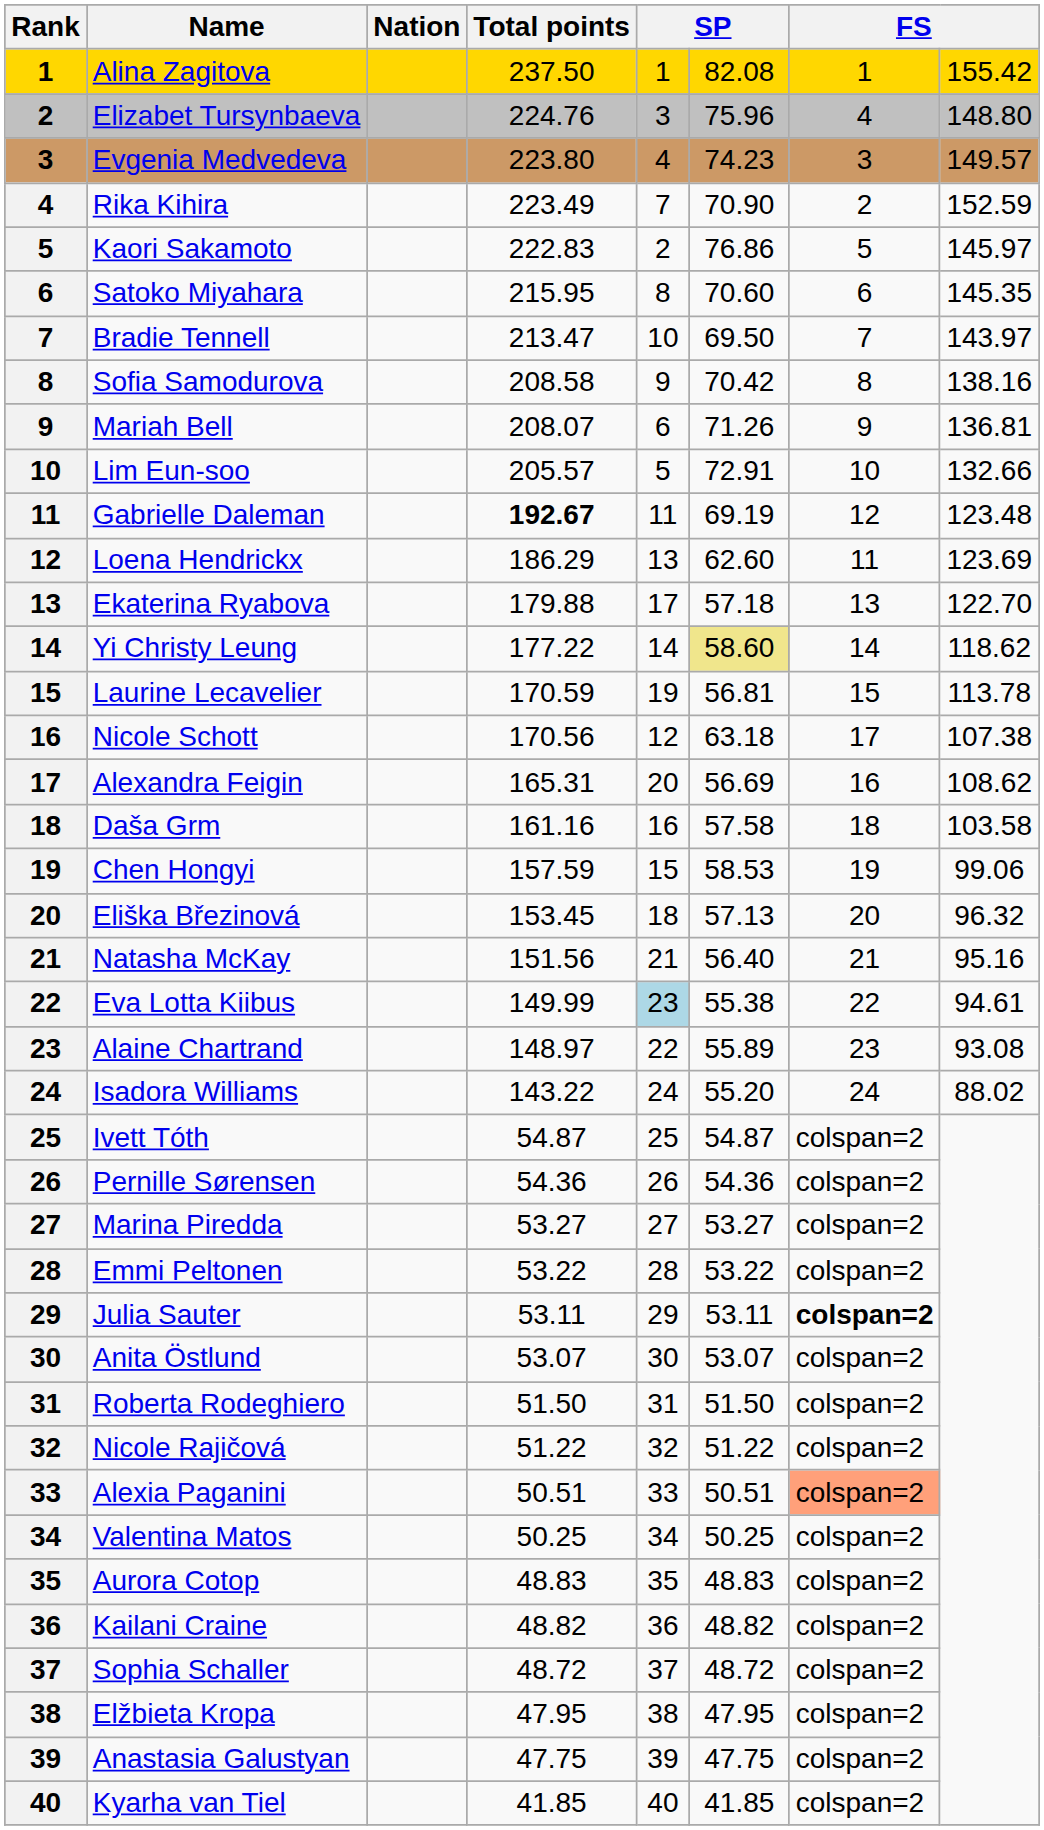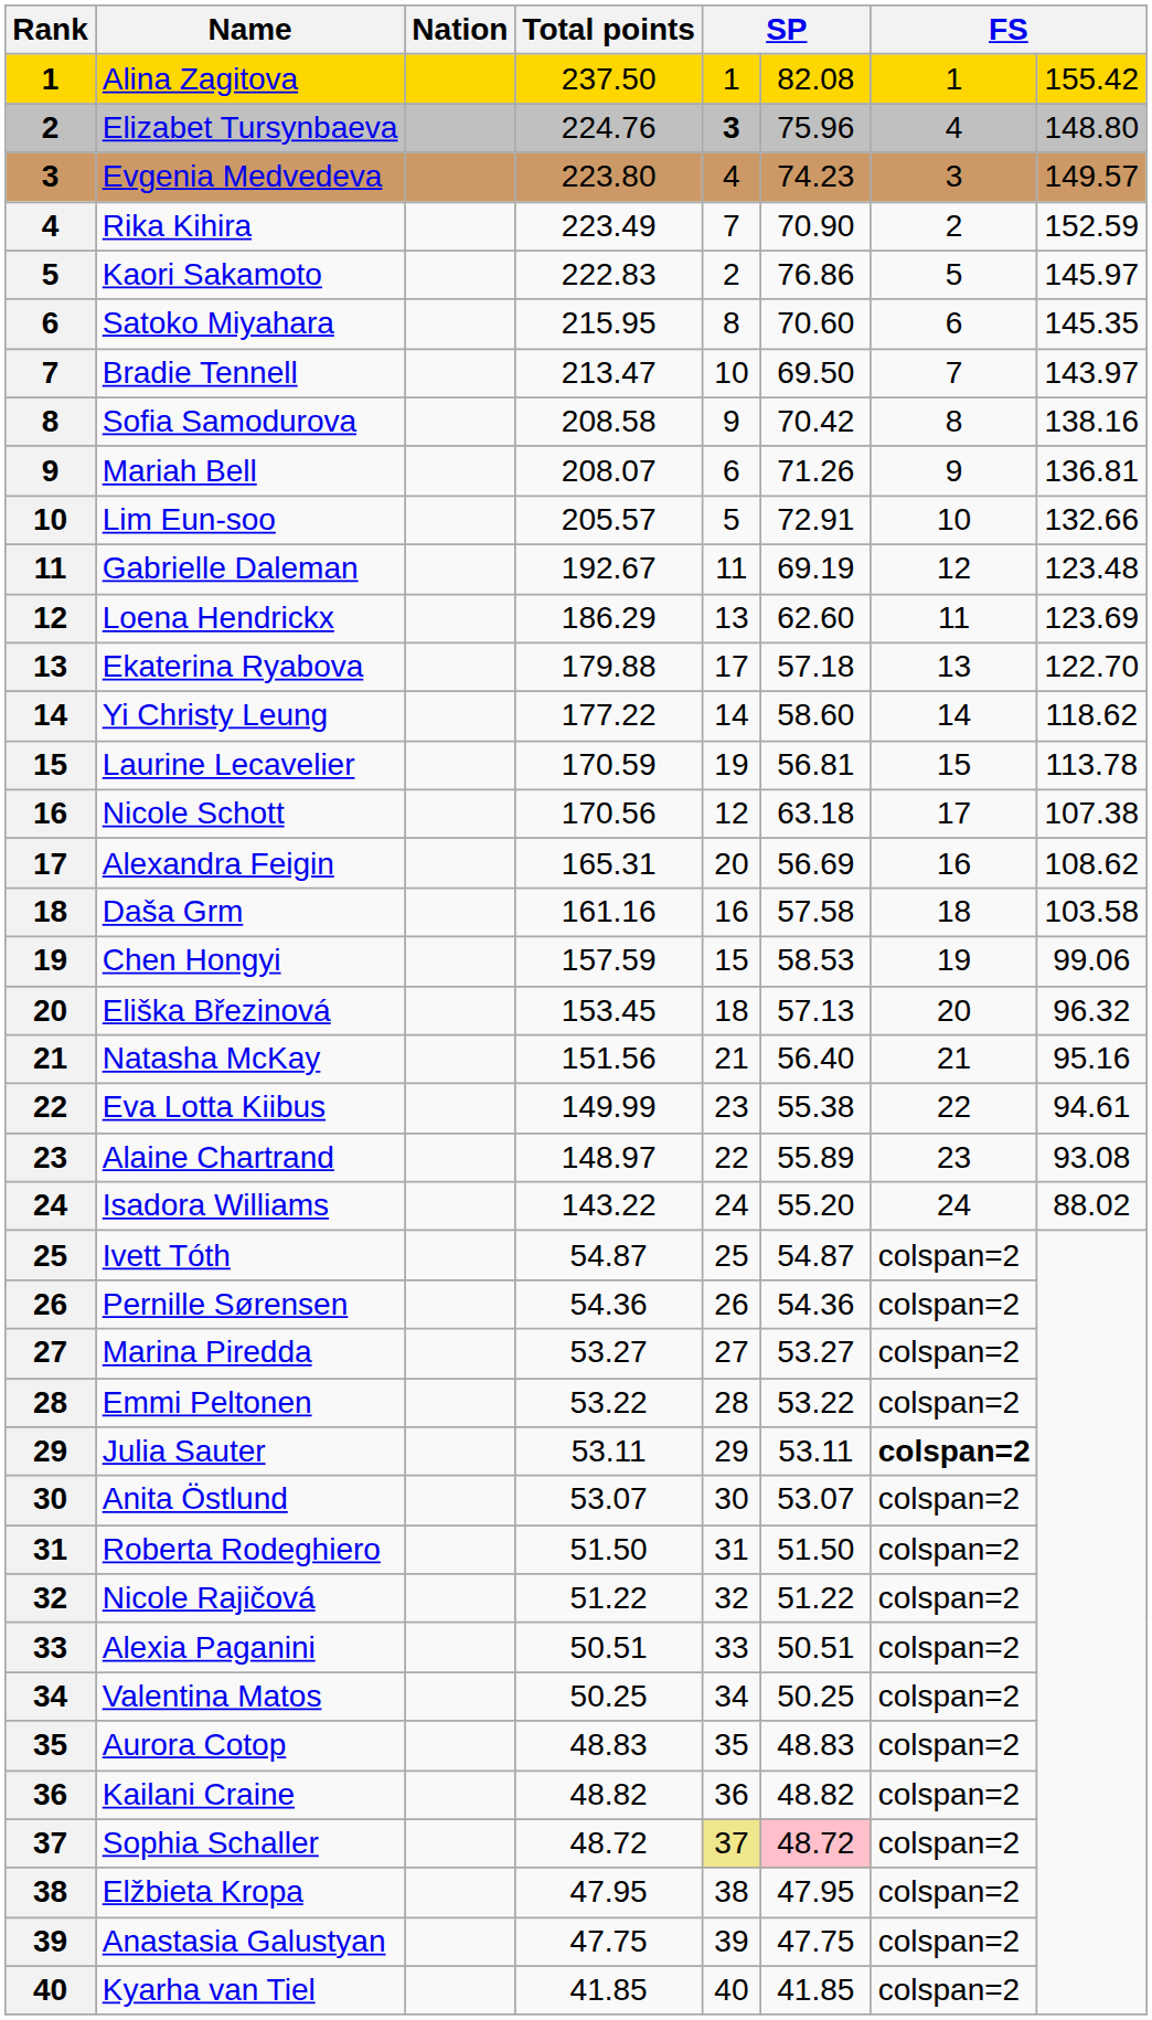Elizabet Tursynbaeva | column 5: normal -> bold
Gabrielle Daleman | Total points: bold -> normal
Yi Christy Leung | column 6: khaki background -> no background
Eva Lotta Kiibus | column 5: lightblue background -> no background
Alexia Paganini | column 7: lightsalmon background -> no background
Sophia Schaller | column 5: no background -> khaki background
Sophia Schaller | column 6: no background -> pink background
